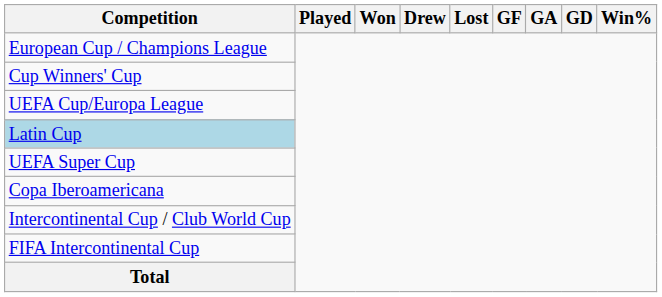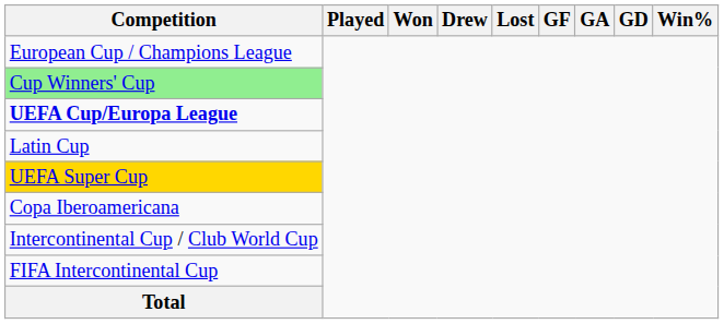Cup Winners' Cup | Competition: no background -> lightgreen background
UEFA Cup/Europa League | Competition: normal -> bold
Latin Cup | Competition: lightblue background -> no background
UEFA Super Cup | Competition: no background -> gold background
